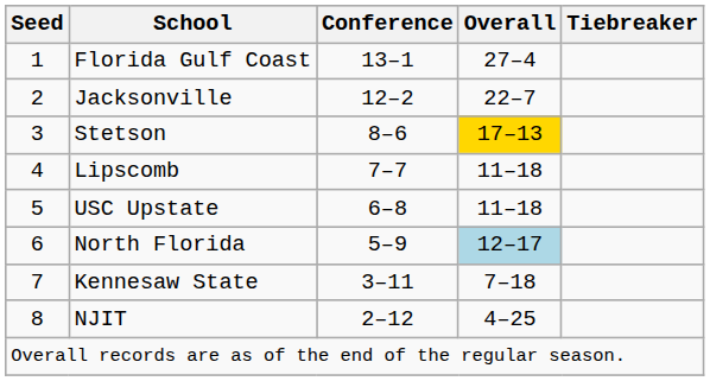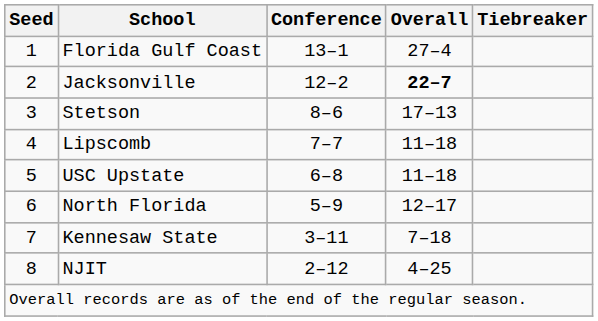Jacksonville | Overall: normal -> bold
Stetson | Overall: gold background -> no background
North Florida | Overall: lightblue background -> no background
